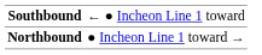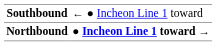Northbound | column 2: normal -> bold
